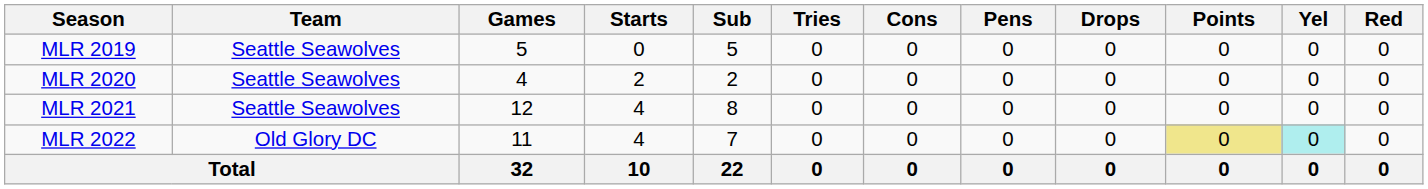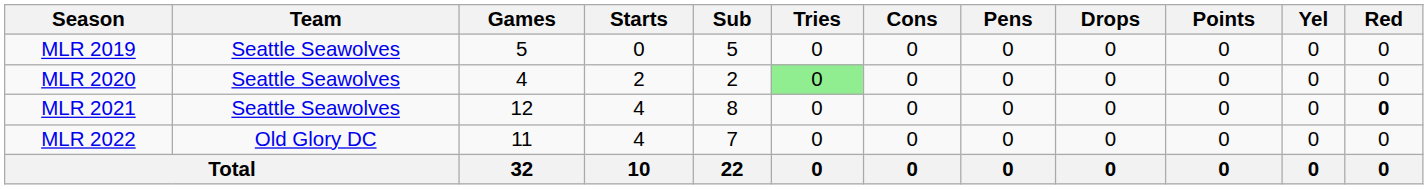MLR 2020 | Tries: no background -> lightgreen background
MLR 2021 | Red: normal -> bold
MLR 2022 | Points: khaki background -> no background
MLR 2022 | Yel: paleturquoise background -> no background
